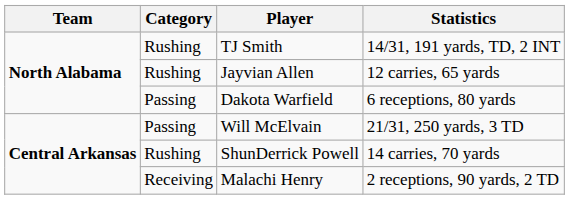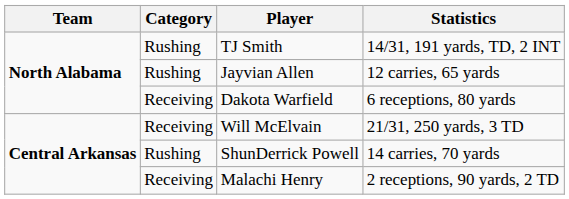Dakota Warfield | Category: Passing -> Receiving
Will McElvain | Category: Passing -> Receiving
